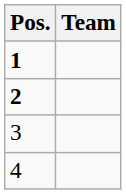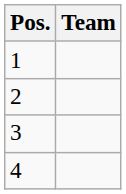1 | Pos.: bold -> normal
2 | Pos.: bold -> normal
